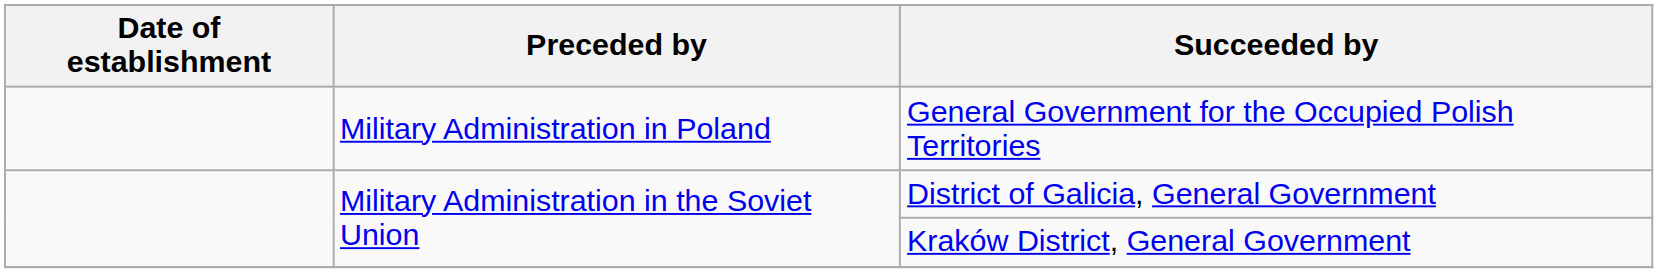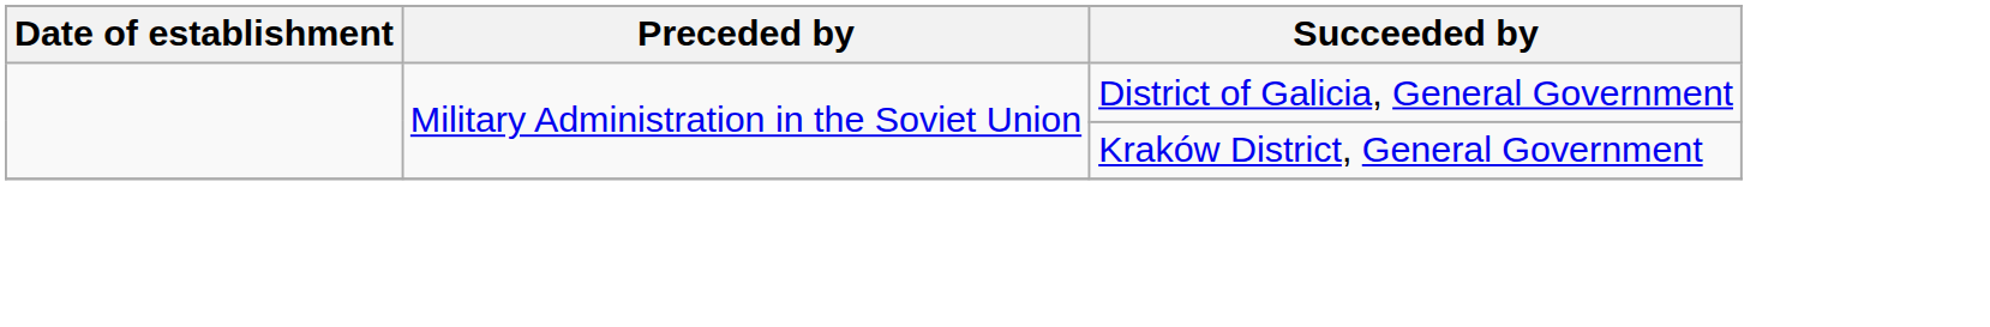- row: Military Administration in Poland | General Government for the Occupied Polish Territories
